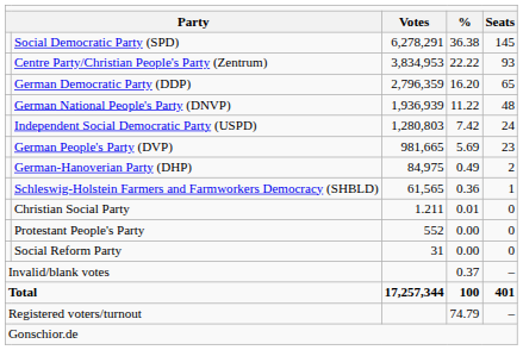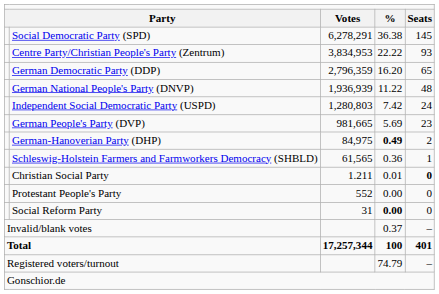German-Hanoverian Party (DHP) | column 4: normal -> bold
Christian Social Party | column 5: normal -> bold
Social Reform Party | column 4: normal -> bold
